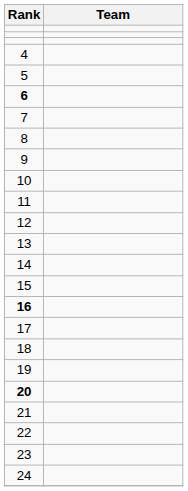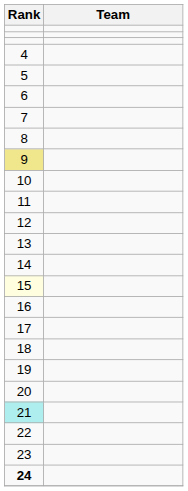row 7 | Rank: bold -> normal
row 10 | Rank: no background -> khaki background
row 16 | Rank: no background -> lightyellow background
row 17 | Rank: bold -> normal
row 21 | Rank: bold -> normal
row 22 | Rank: no background -> paleturquoise background
row 25 | Rank: normal -> bold
